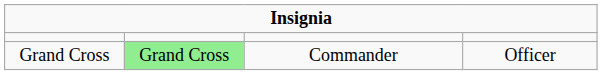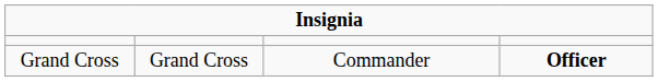row 3 | column 2: lightgreen background -> no background
row 3 | column 4: normal -> bold
